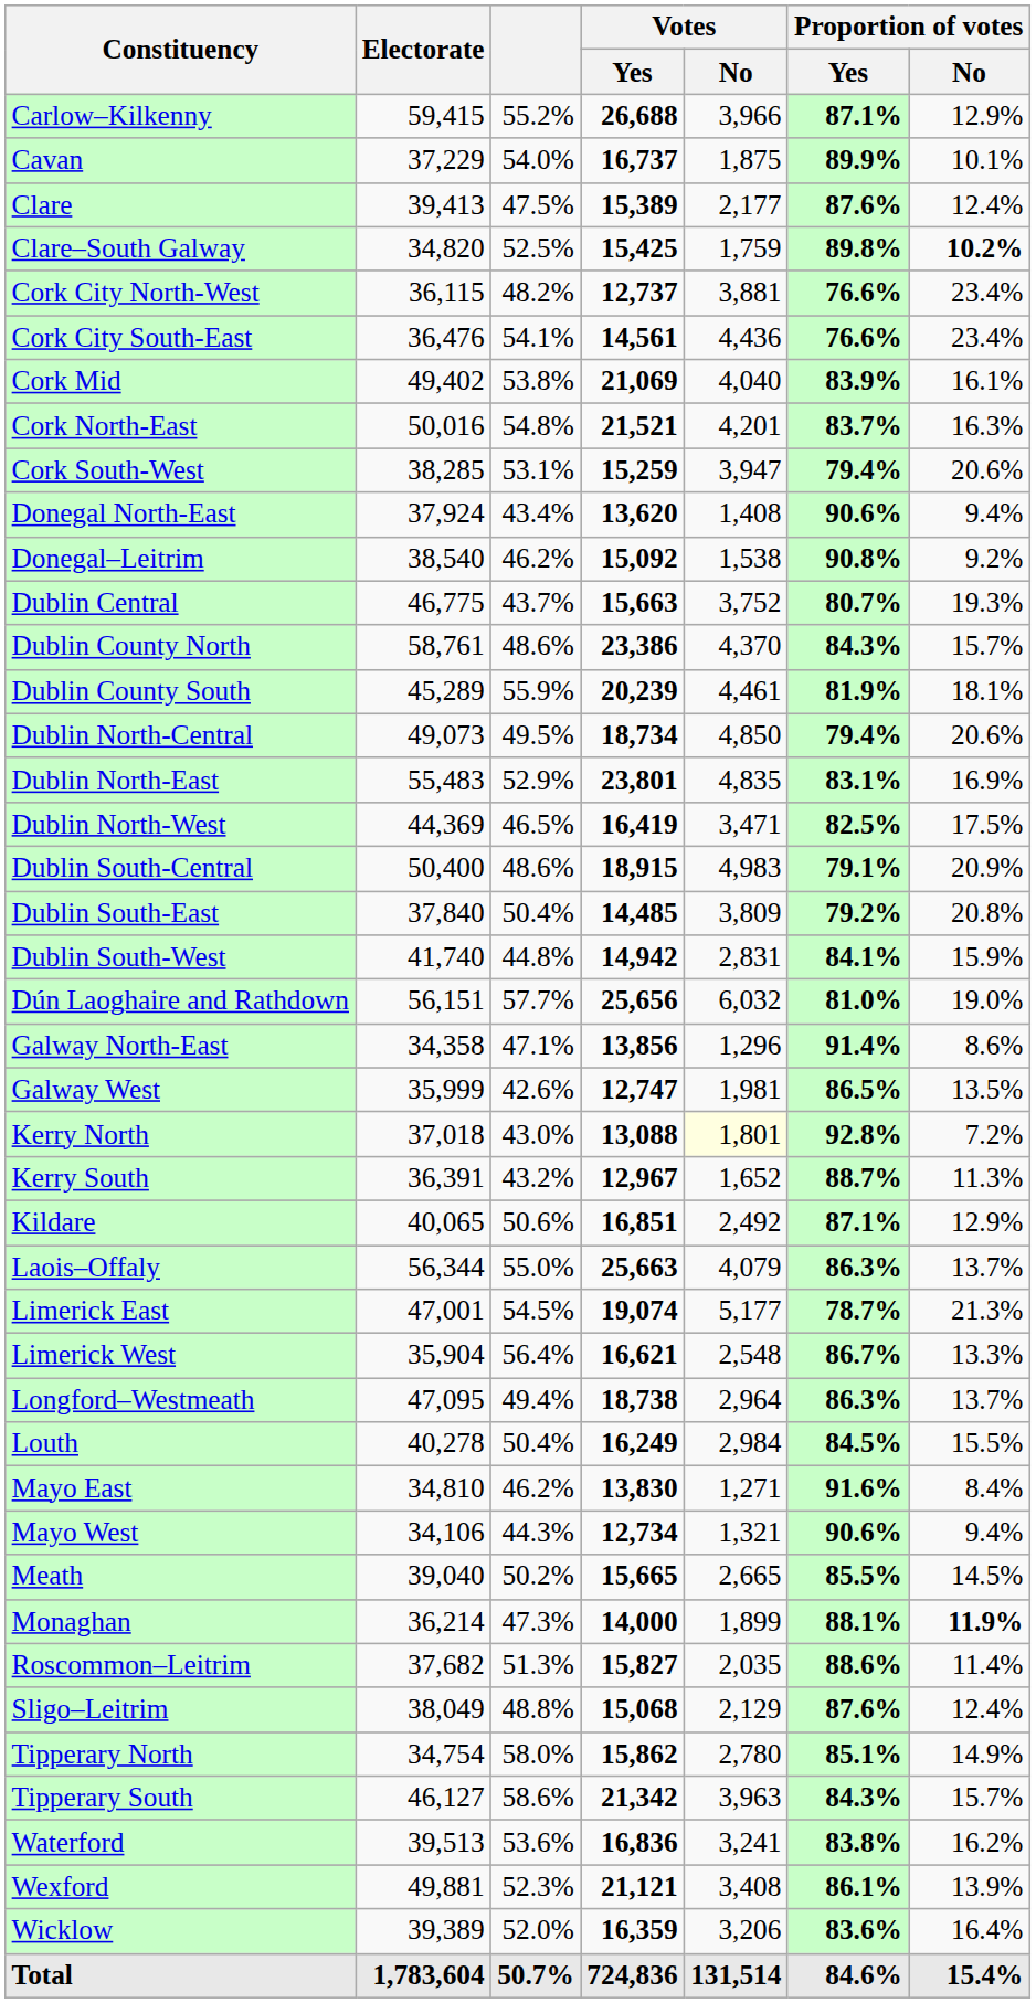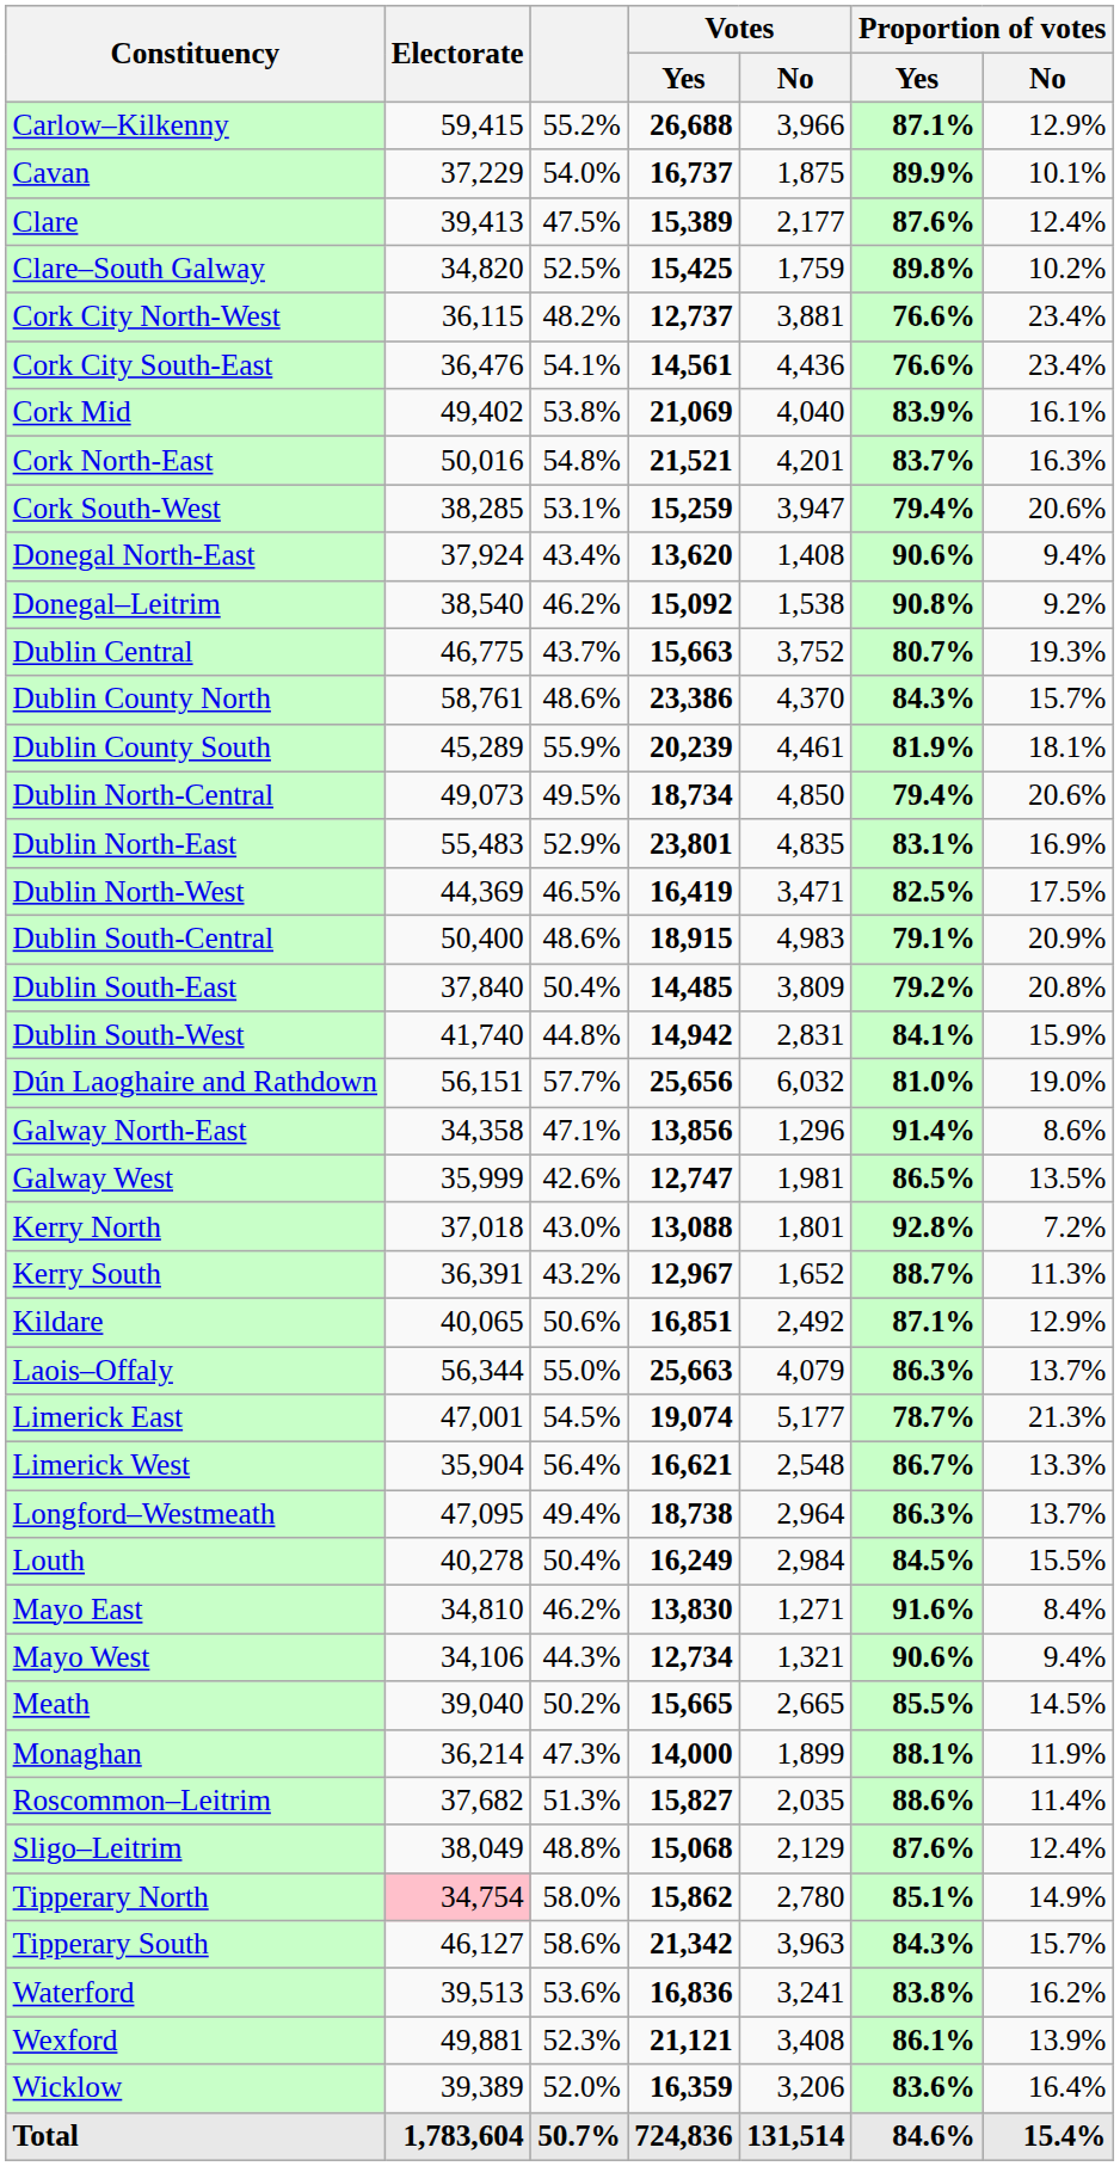Clare–South Galway | Proportion of votes / No: bold -> normal
Kerry North | Votes / No: lightyellow background -> no background
Monaghan | Proportion of votes / No: bold -> normal
Tipperary North | Electorate: no background -> pink background
